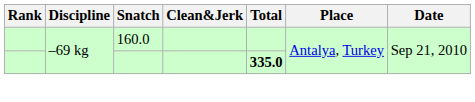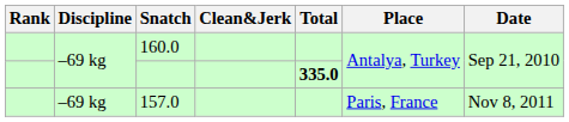+ row: –69 kg | 157.0 | Paris, France | Nov 8, 2011
